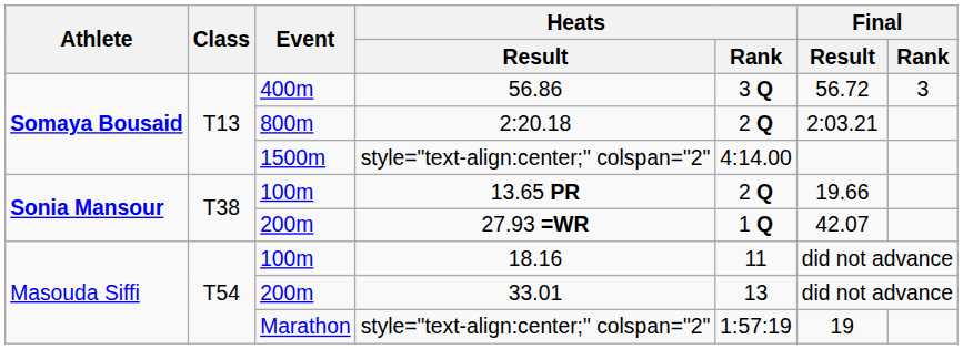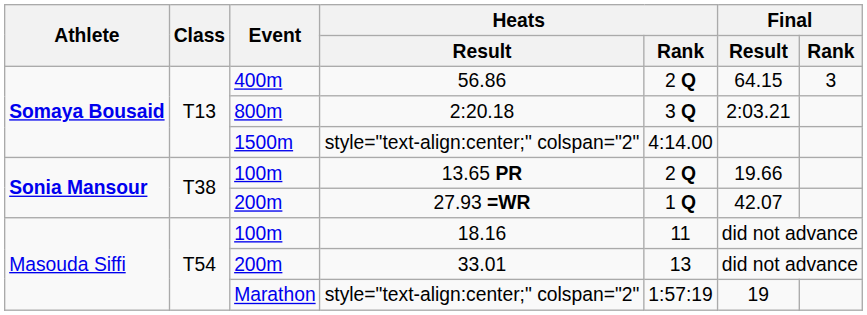56.86 | Heats / Rank: 3 Q -> 2 Q
56.86 | Final / Result: 56.72 -> 64.15
2:20.18 | Heats / Rank: 2 Q -> 3 Q
